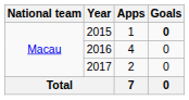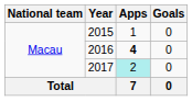2015 | Goals: bold -> normal
2016 | Apps: normal -> bold
2017 | Apps: no background -> paleturquoise background
